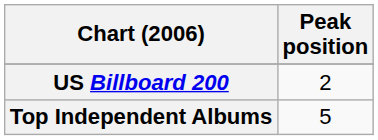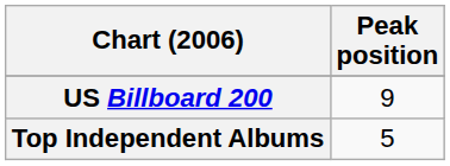US Billboard 200 | Peak position: 2 -> 9
